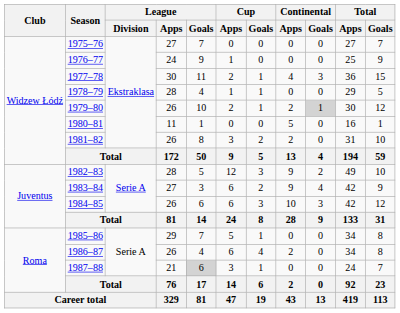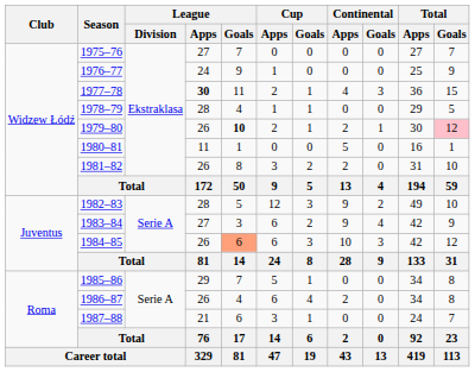1977–78 | League / Apps: normal -> bold
1979–80 | League / Goals: normal -> bold
1979–80 | Continental / Goals: lightgrey background -> no background
1979–80 | Total / Goals: no background -> pink background
1984–85 | League / Goals: no background -> lightsalmon background
1987–88 | League / Goals: lightgrey background -> no background
